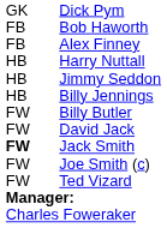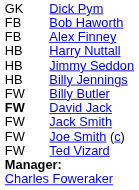David Jack | column 1: normal -> bold
Jack Smith | column 1: bold -> normal
